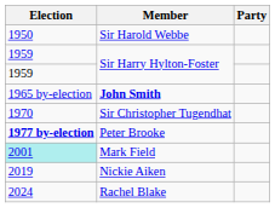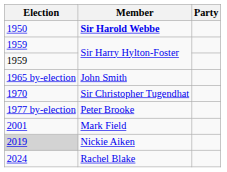1950 | Member: normal -> bold
1965 by-election | Member: bold -> normal
1977 by-election | Election: bold -> normal
2001 | Election: paleturquoise background -> no background
2019 | Election: no background -> lightgrey background
